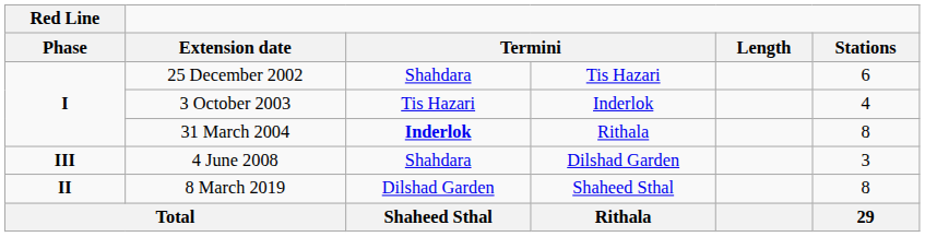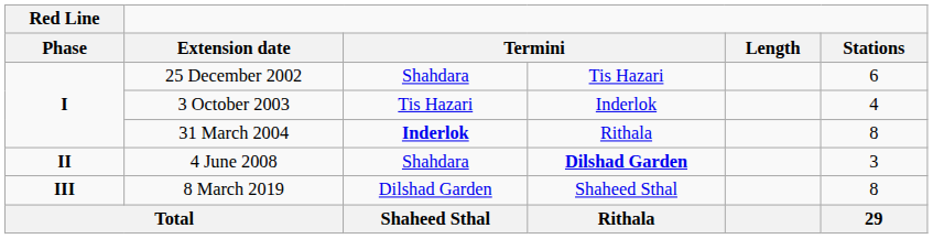4 June 2008 | Red Line / Phase: III -> II
4 June 2008 | column 4: normal -> bold
8 March 2019 | Red Line / Phase: II -> III
